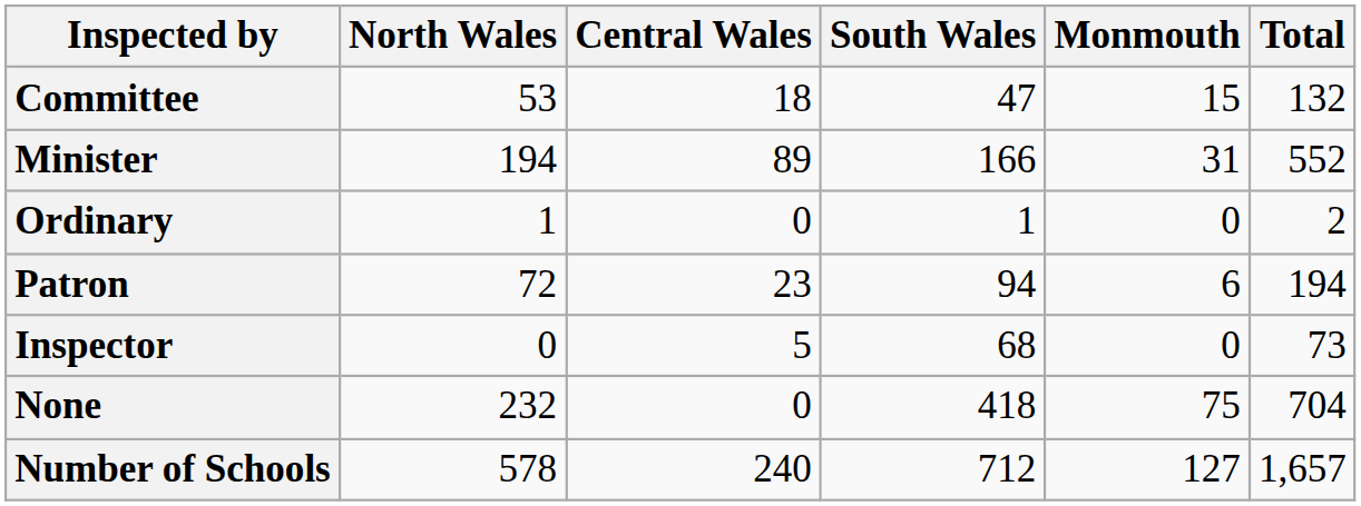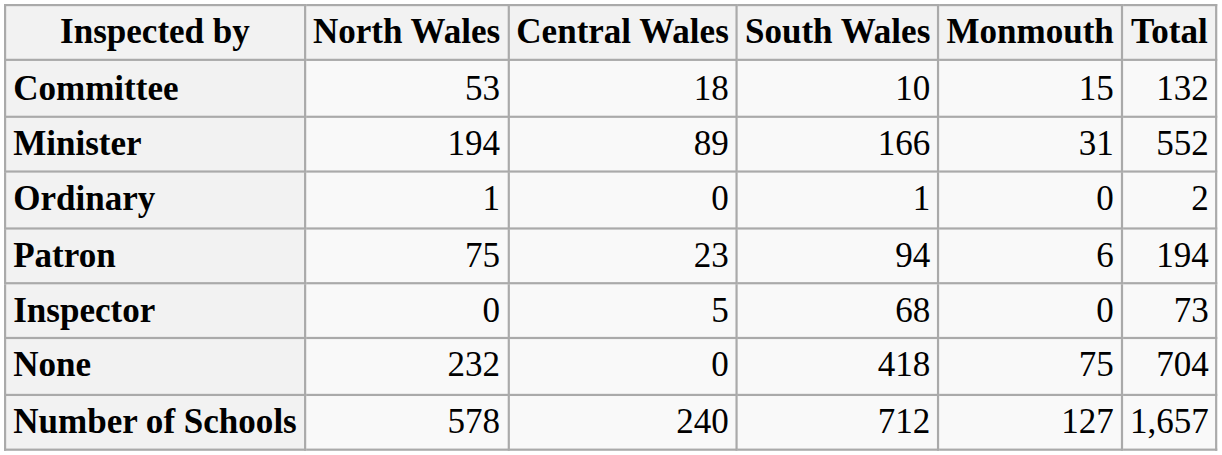Committee | South Wales: 47 -> 10
Patron | North Wales: 72 -> 75
